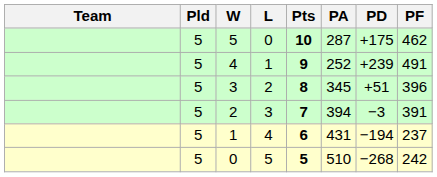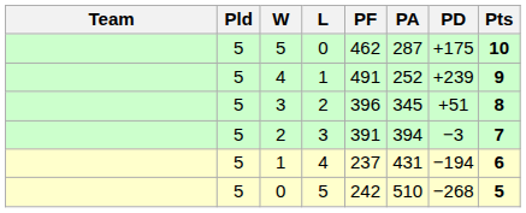columns swapped: PF <-> Pts
